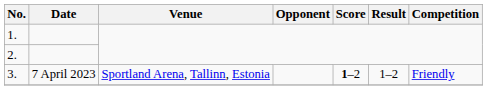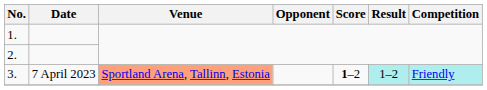3. | Venue: no background -> lightsalmon background
3. | Result: no background -> paleturquoise background
3. | Competition: no background -> paleturquoise background
